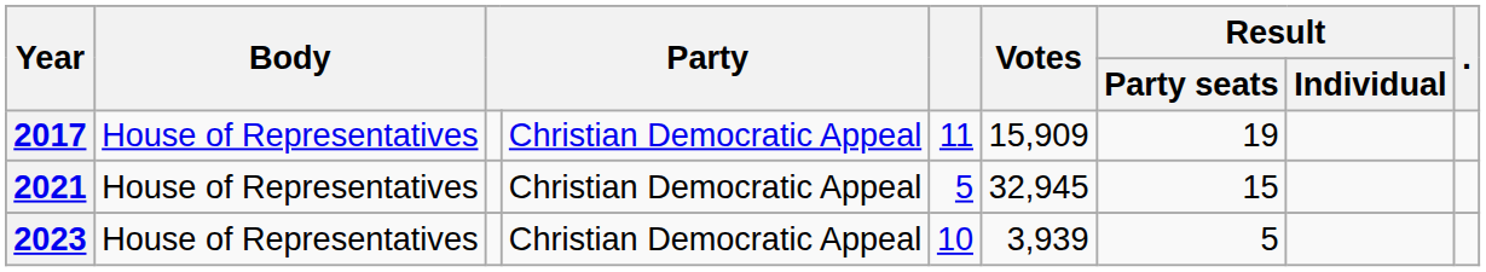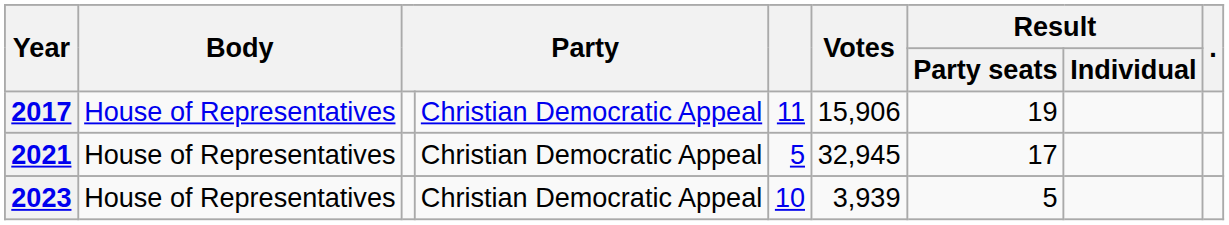2017 | Votes: 15,909 -> 15,906
2021 | Result / Party seats: 15 -> 17
